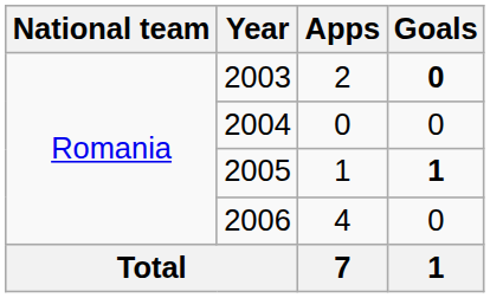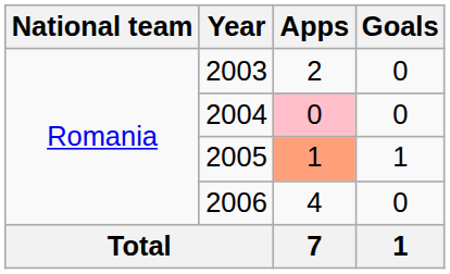2003 | Goals: bold -> normal
2004 | Apps: no background -> pink background
2005 | Apps: no background -> lightsalmon background
2005 | Goals: bold -> normal
